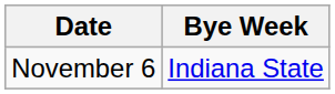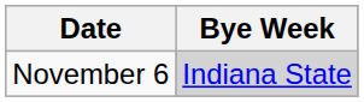November 6 | Bye Week: no background -> lightgrey background
